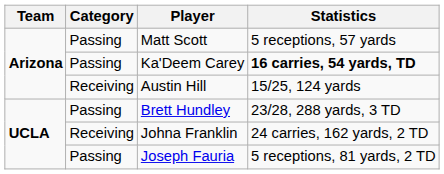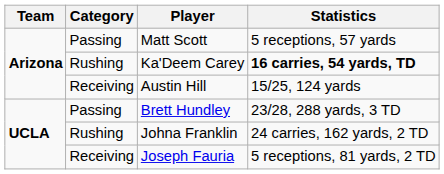Ka'Deem Carey | Category: Passing -> Rushing
Johna Franklin | Category: Receiving -> Rushing
Joseph Fauria | Category: Passing -> Receiving
